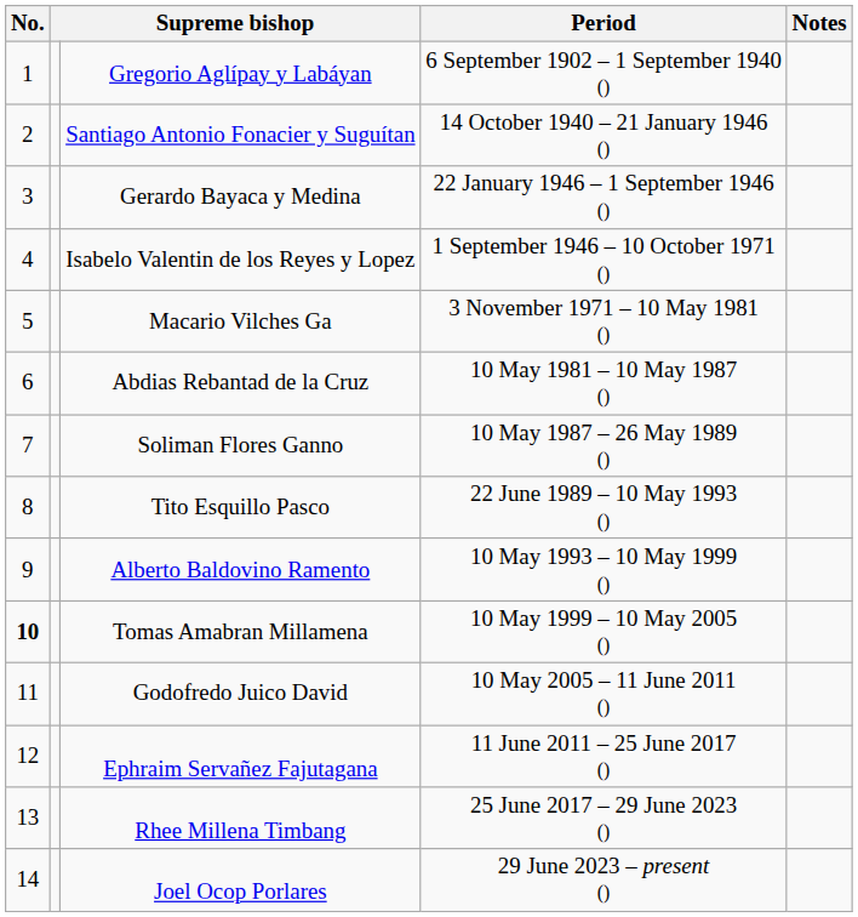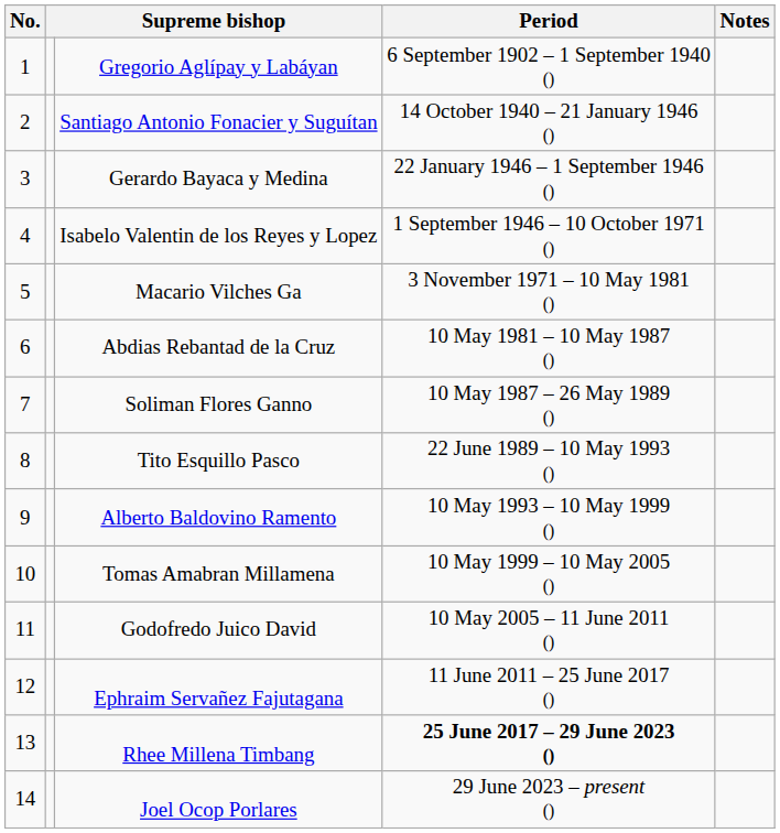Tomas Amabran Millamena | No.: bold -> normal
Rhee Millena Timbang | Period: normal -> bold
